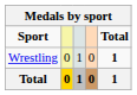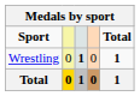Wrestling | column 3: normal -> bold
